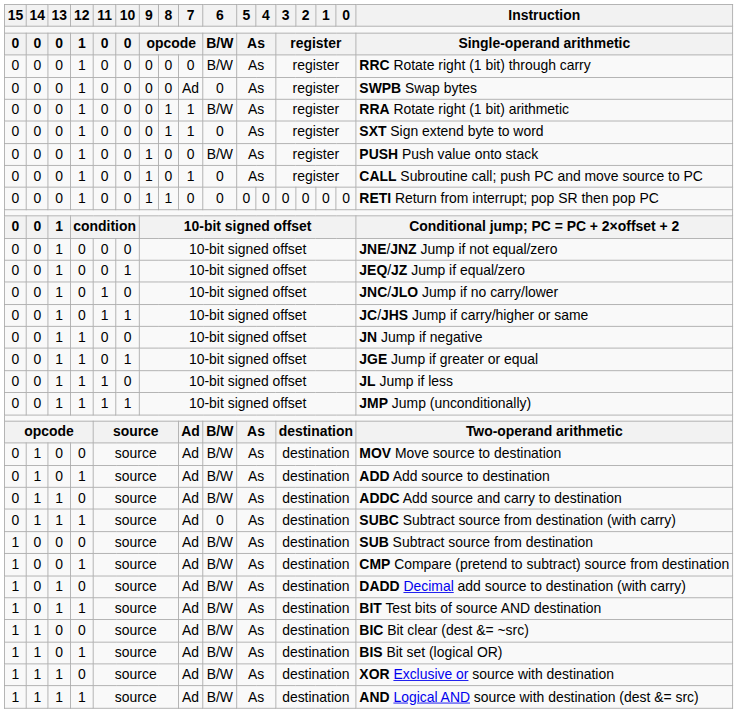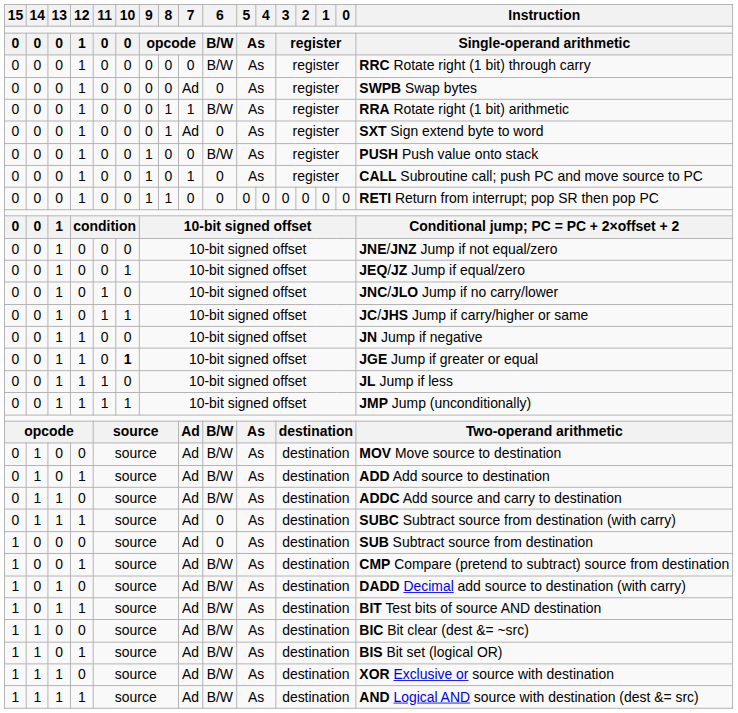row 7 | 7: 1 -> Ad
row 18 | 10: normal -> bold
row 27 | 6: B/W -> 0
